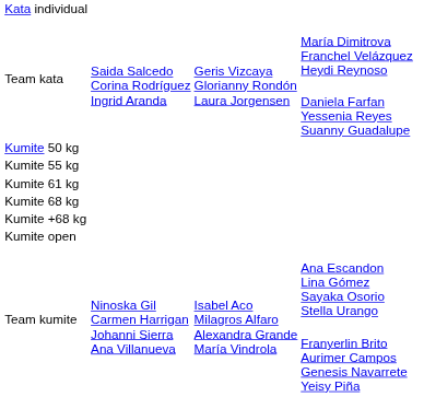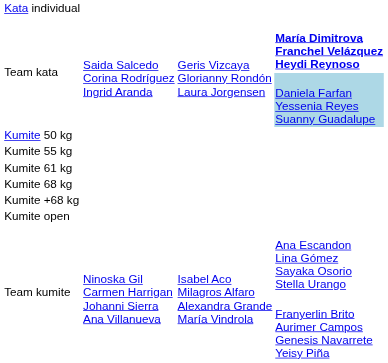Team kata / María Dimitrova Franchel Velázquez Heydi Reynoso | column 4: normal -> bold
Team kata / Daniela Farfan Yessenia Reyes Suanny Guadalupe | column 4: no background -> lightblue background
